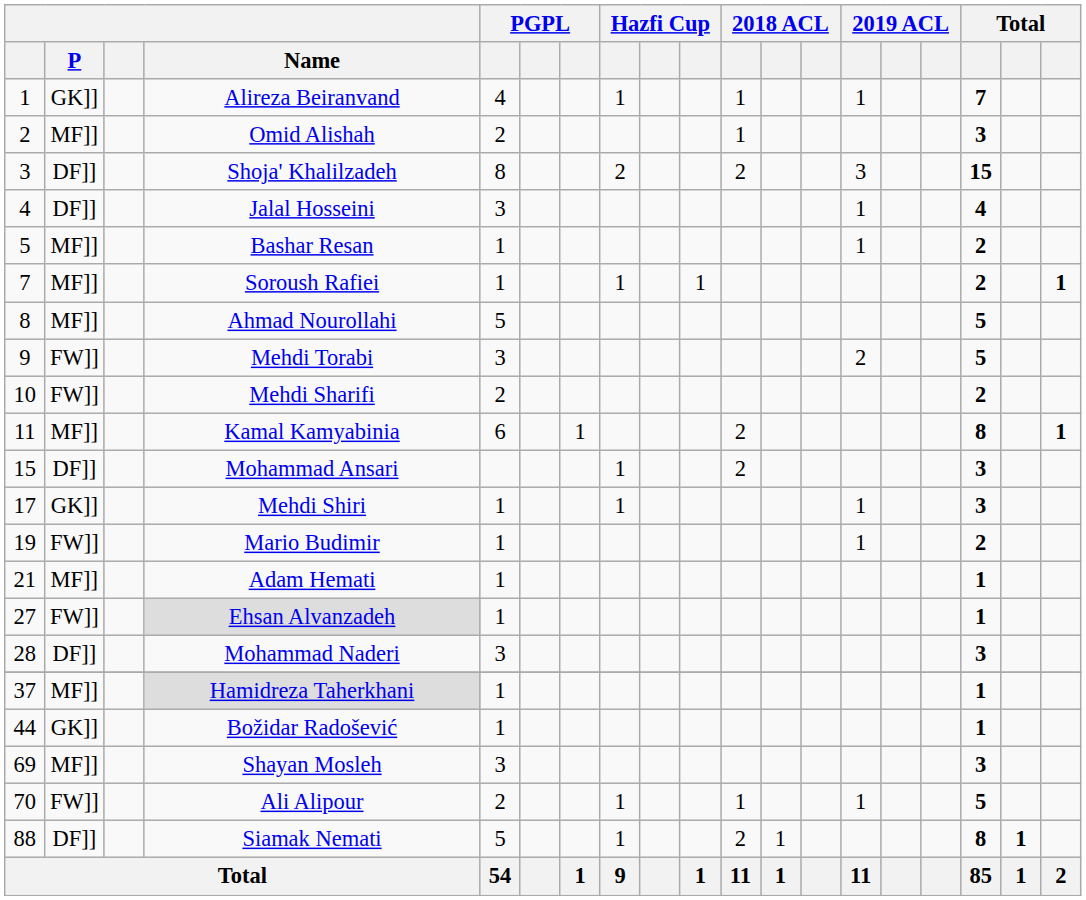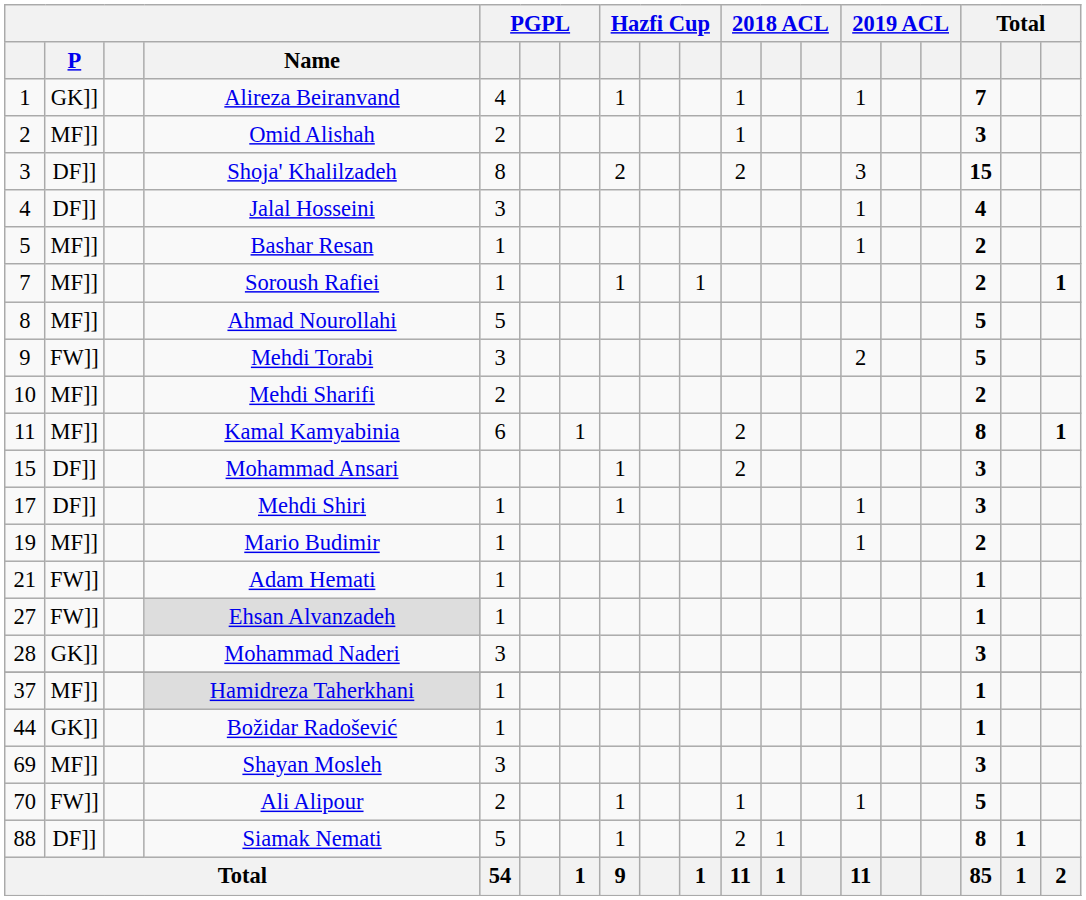Mehdi Sharifi | P: FW]] -> MF]]
Mehdi Shiri | P: GK]] -> DF]]
Mario Budimir | P: FW]] -> MF]]
Adam Hemati | P: MF]] -> FW]]
Mohammad Naderi | P: DF]] -> GK]]
